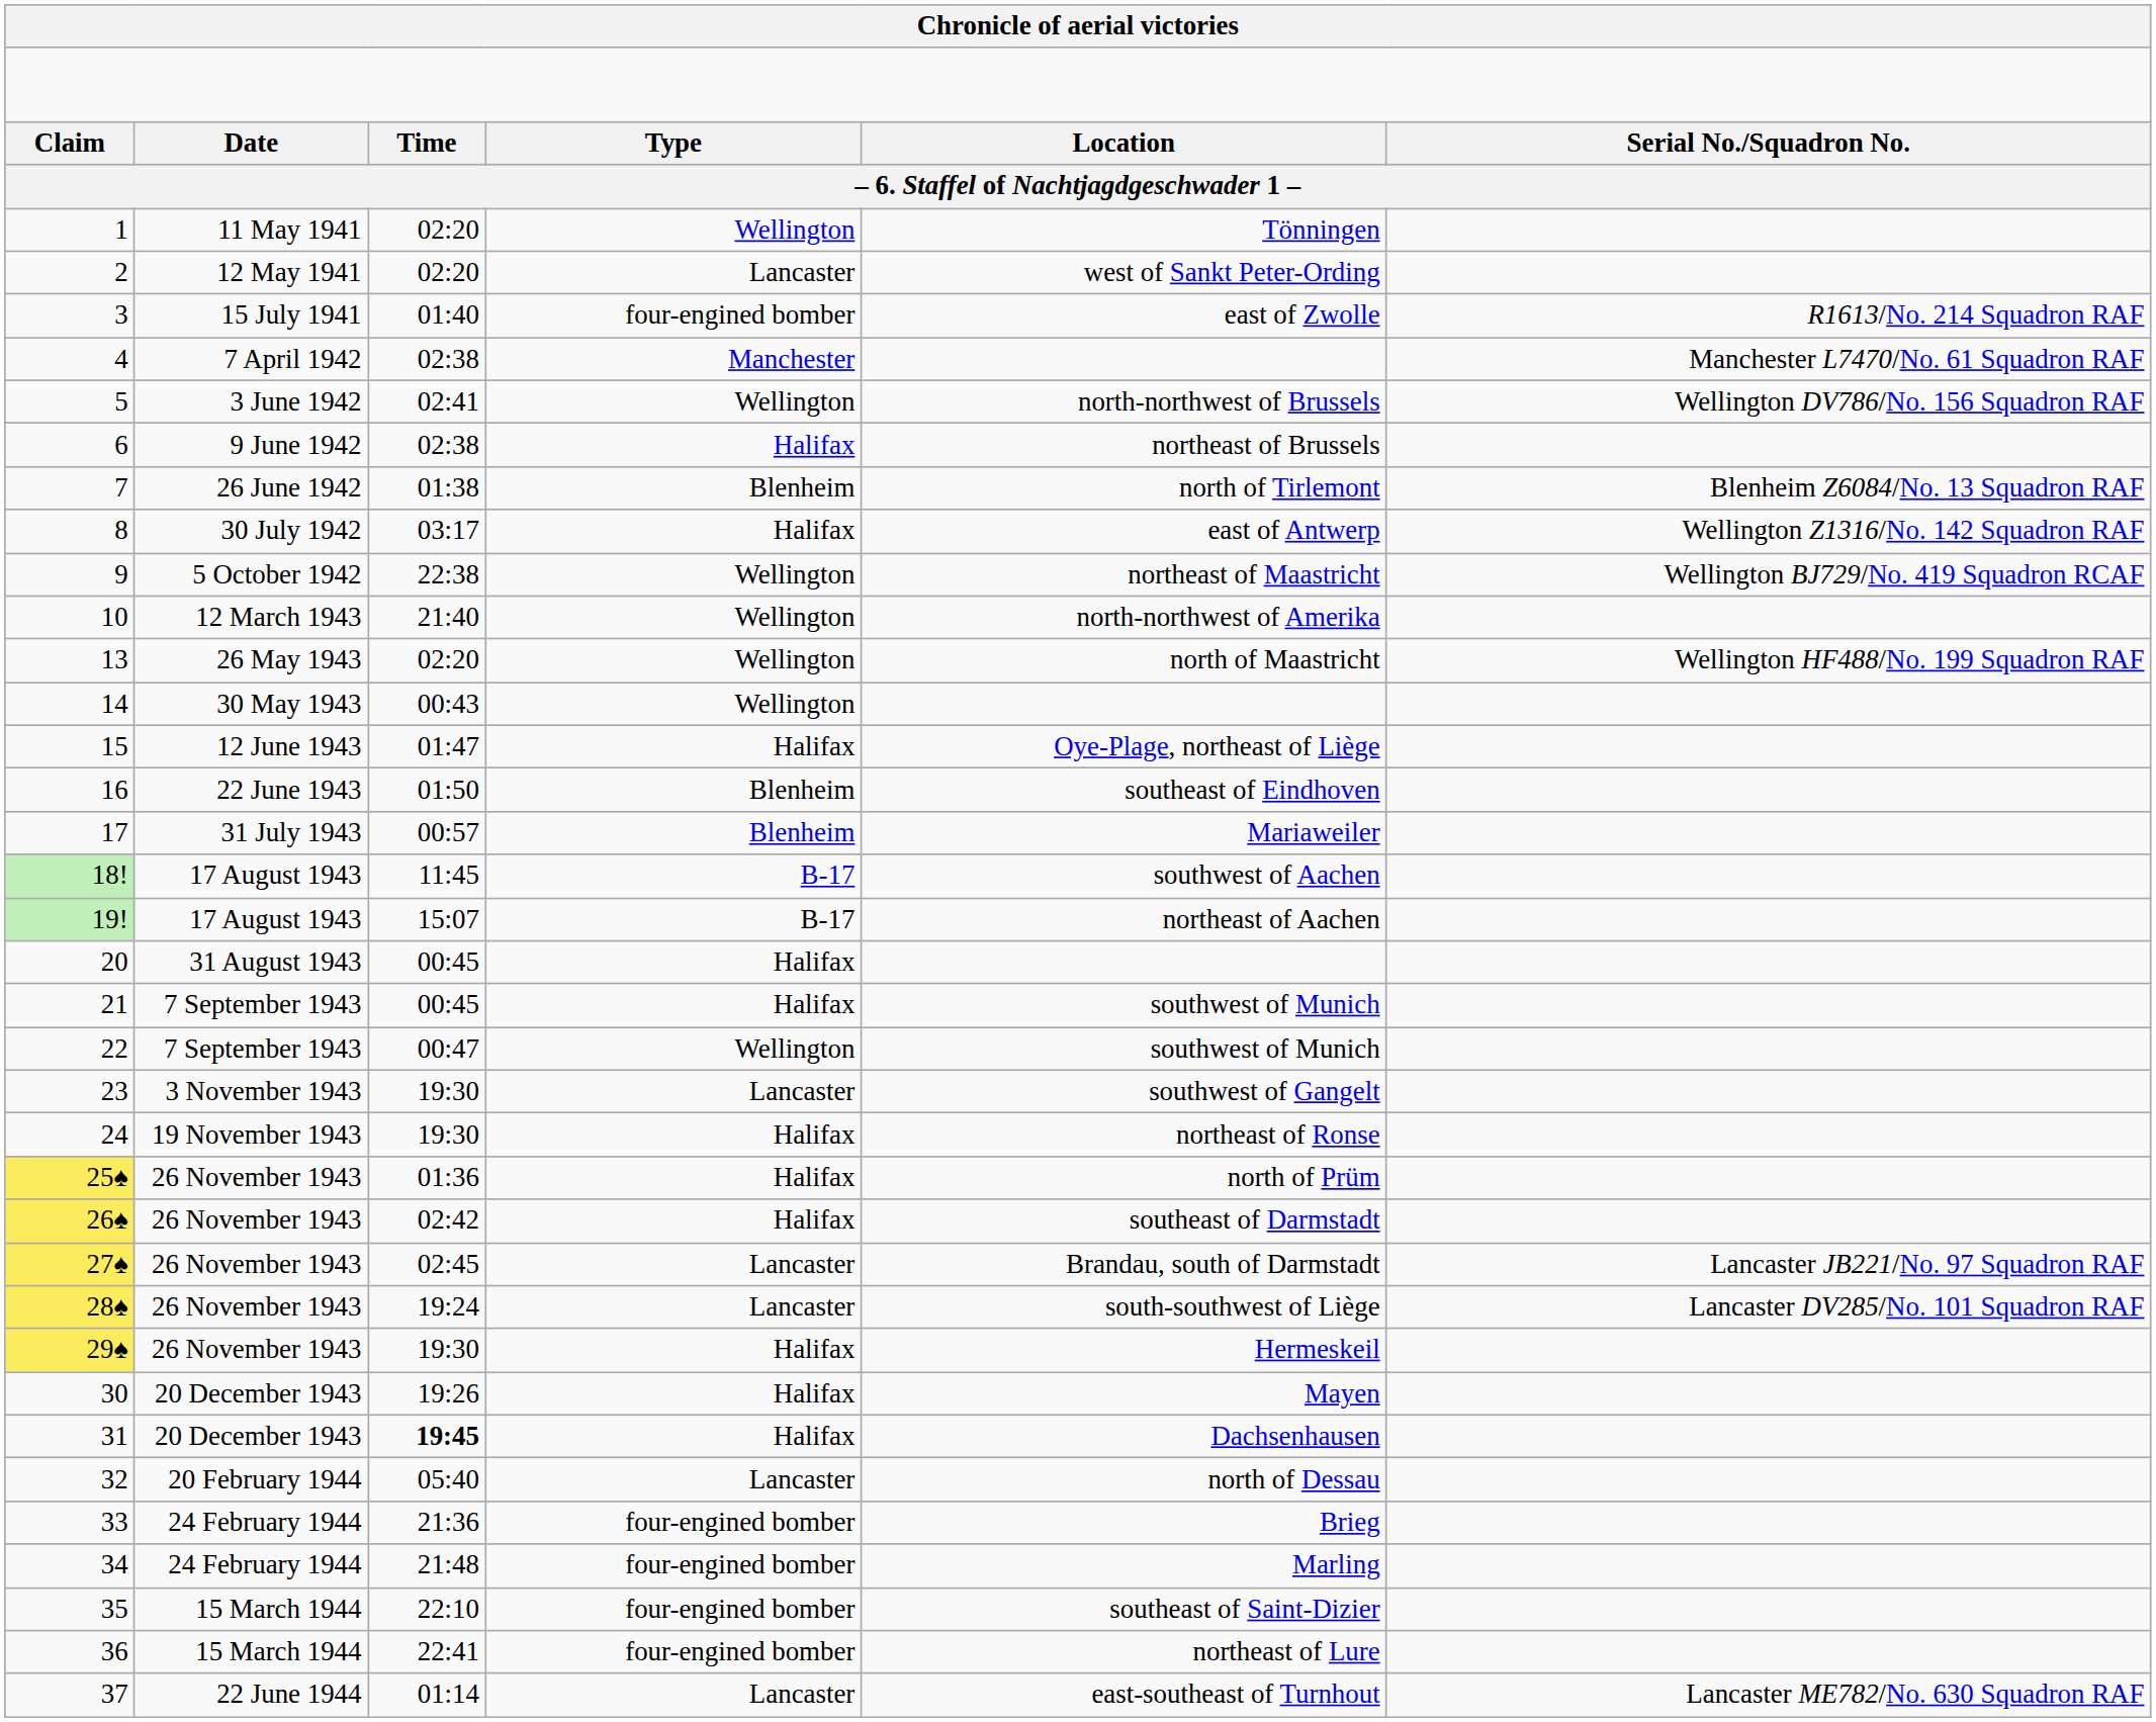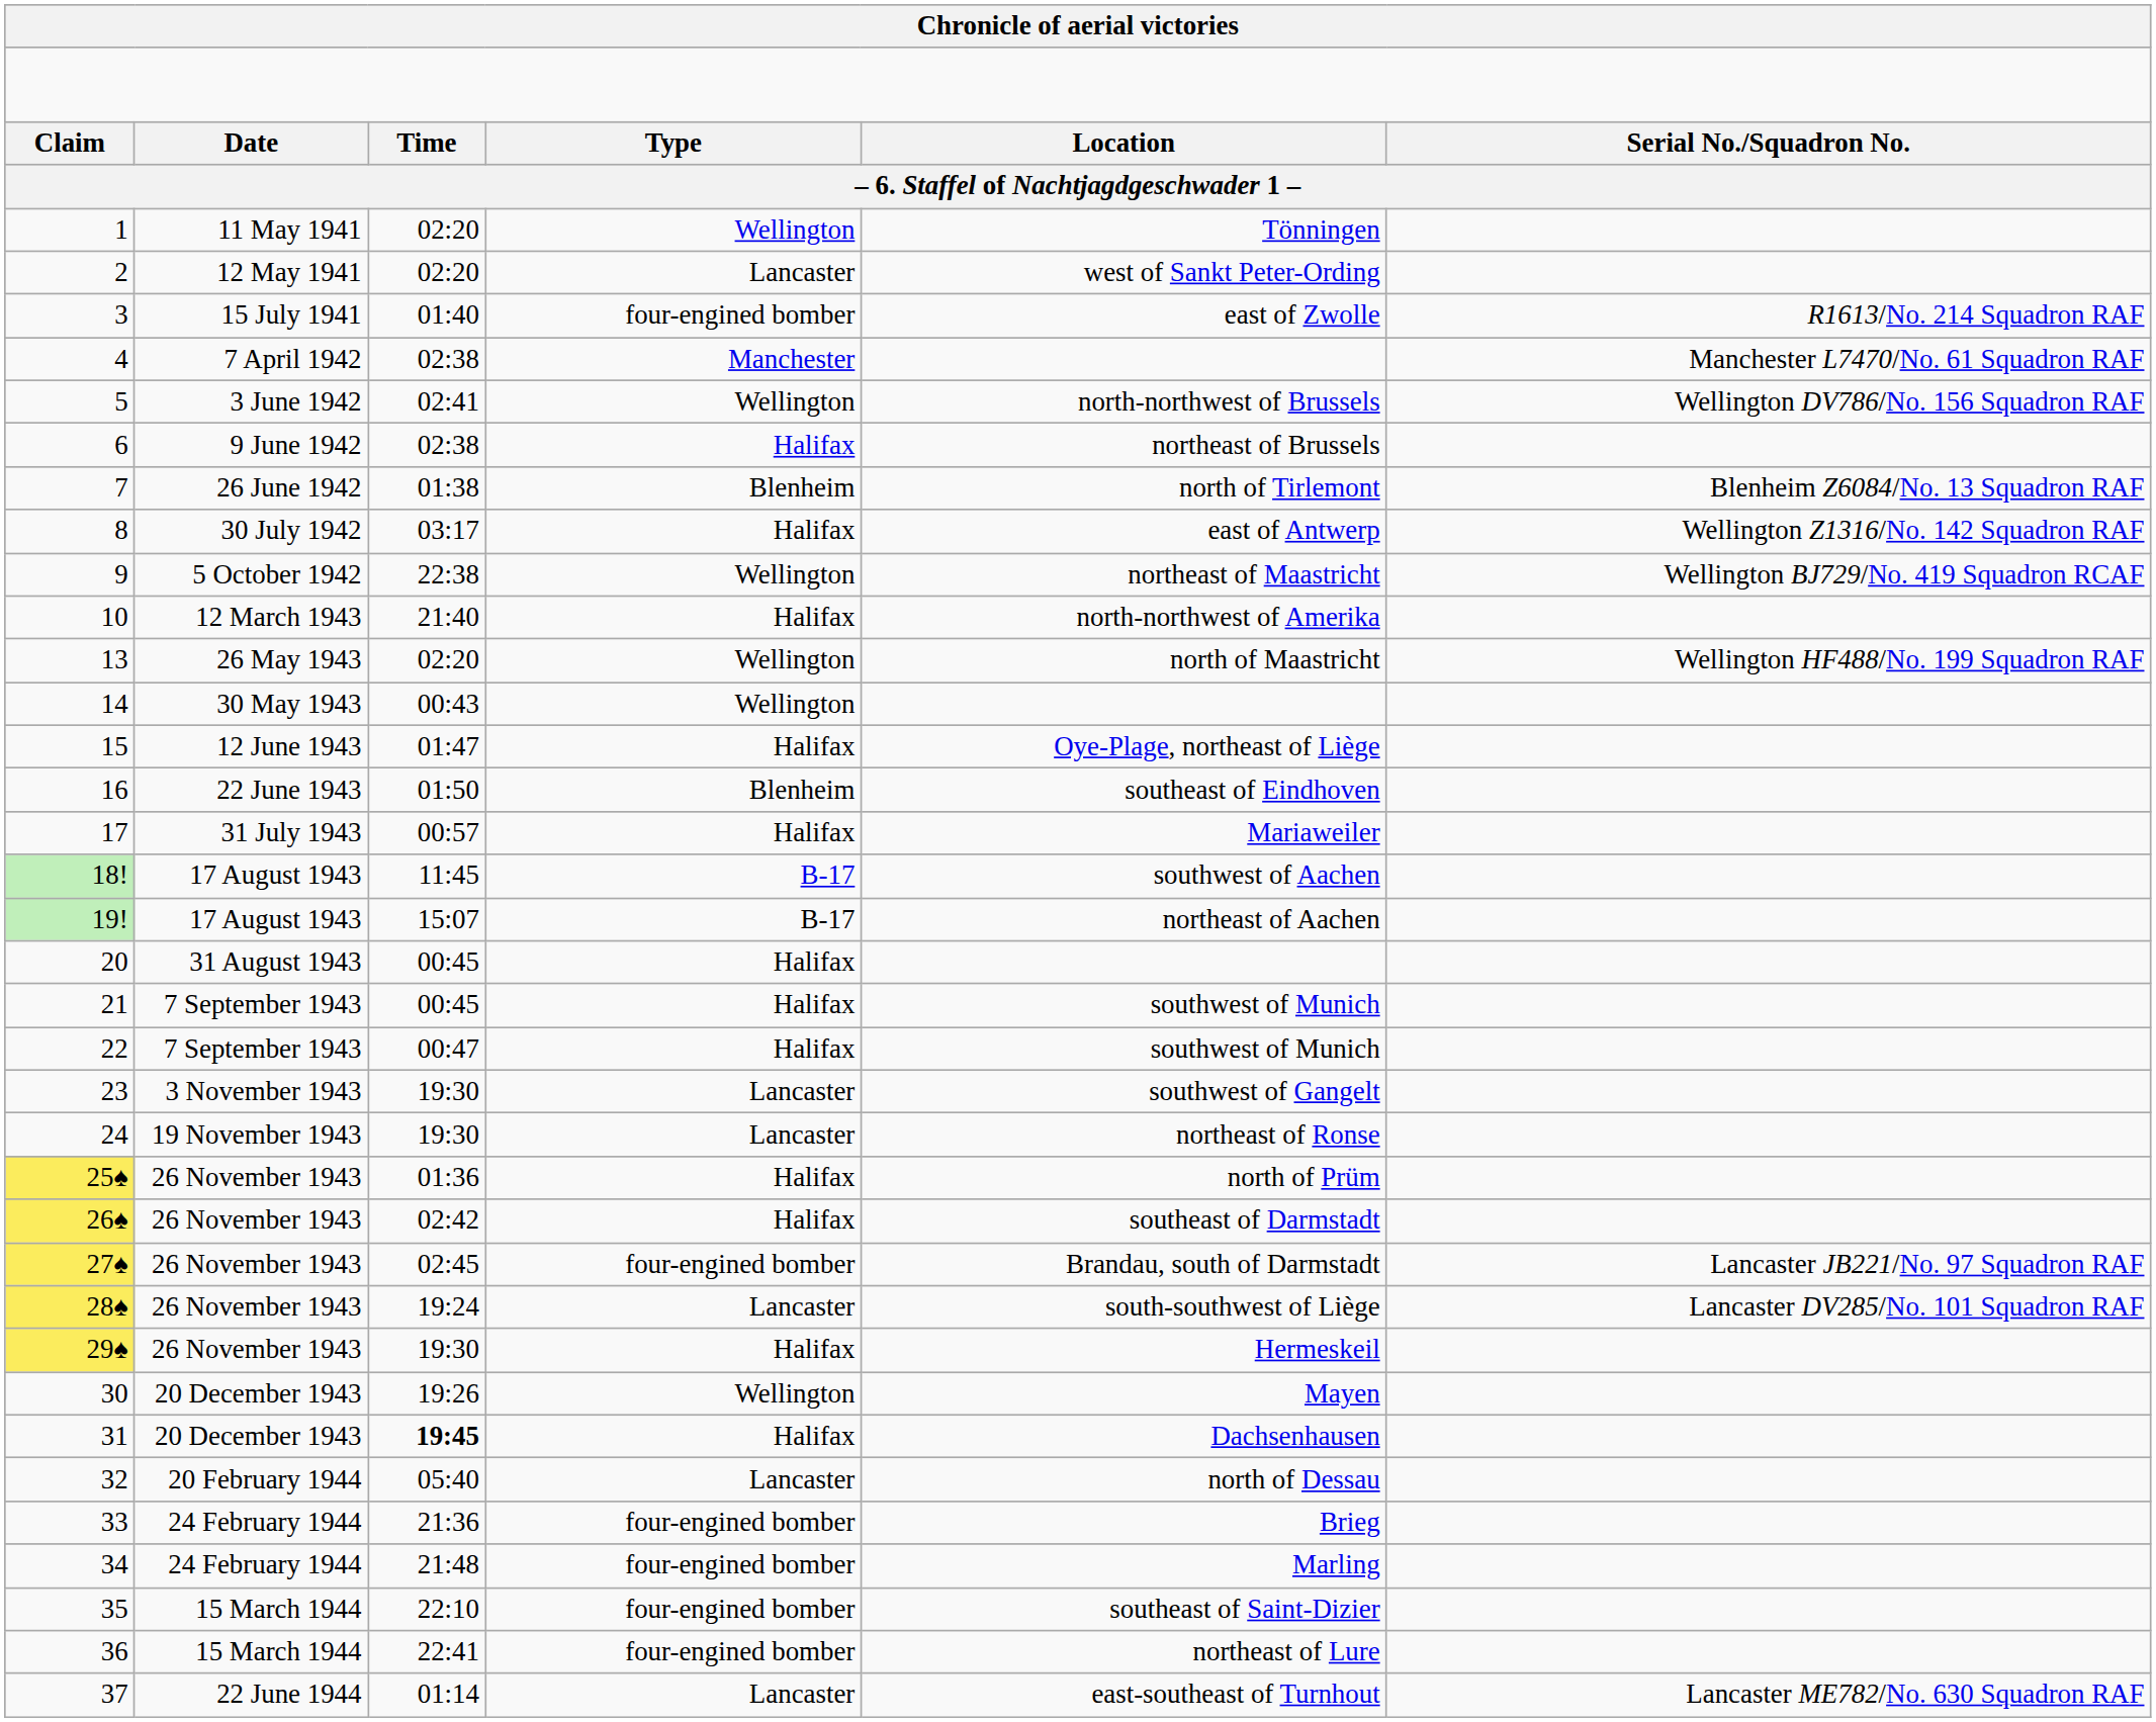10 | column 4: Wellington -> Halifax
17 | column 4: Blenheim -> Halifax
22 | column 4: Wellington -> Halifax
24 | column 4: Halifax -> Lancaster
27♠ | column 4: Lancaster -> four-engined bomber
30 | column 4: Halifax -> Wellington
